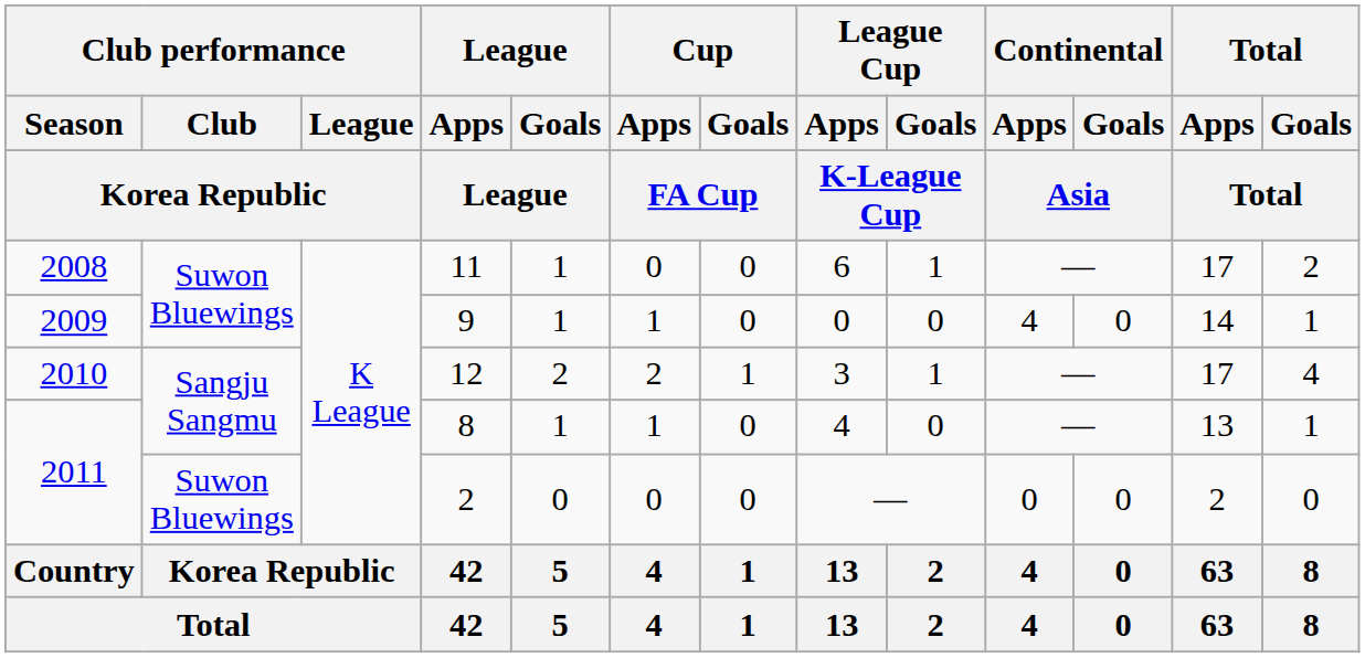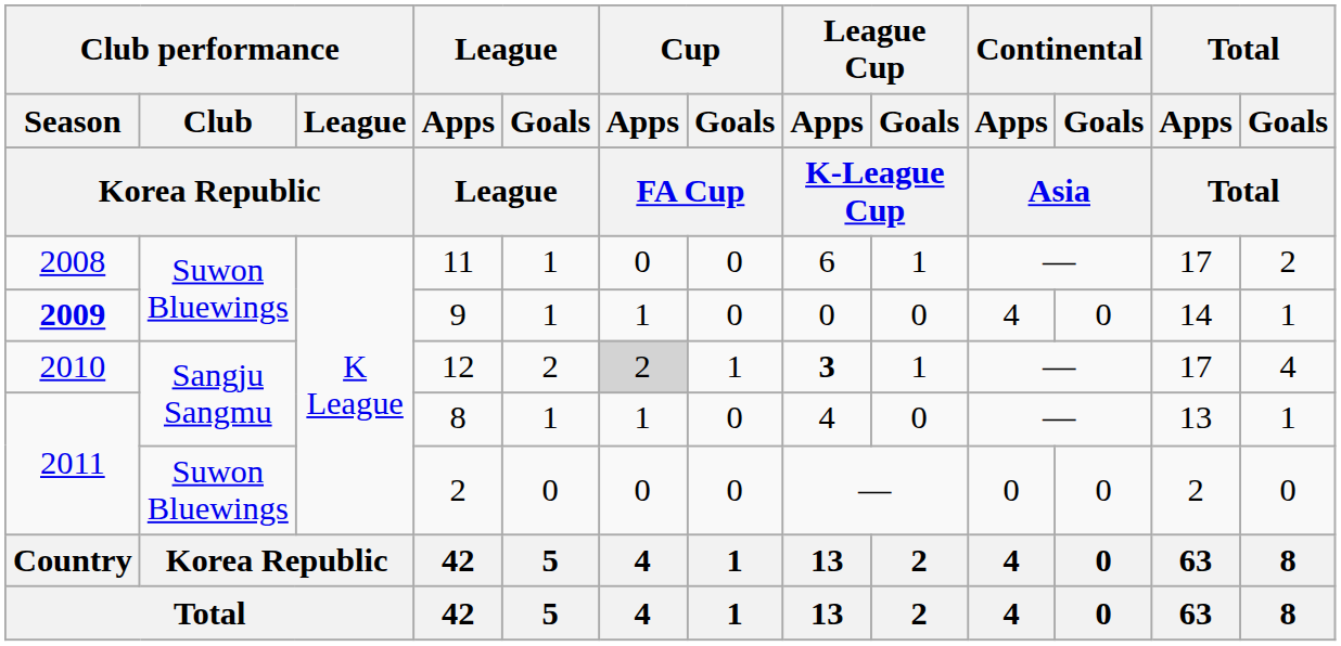9 | Club performance / Season / Korea Republic: normal -> bold
12 | Cup / Apps / FA Cup: no background -> lightgrey background
12 | League Cup / Apps / K-League Cup: normal -> bold
